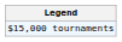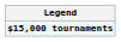row 2 | column 1: normal -> bold
